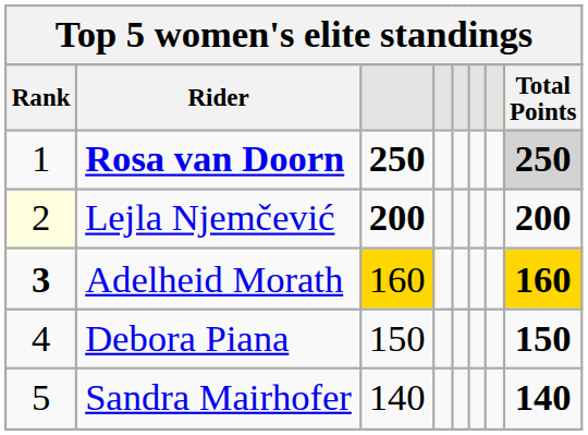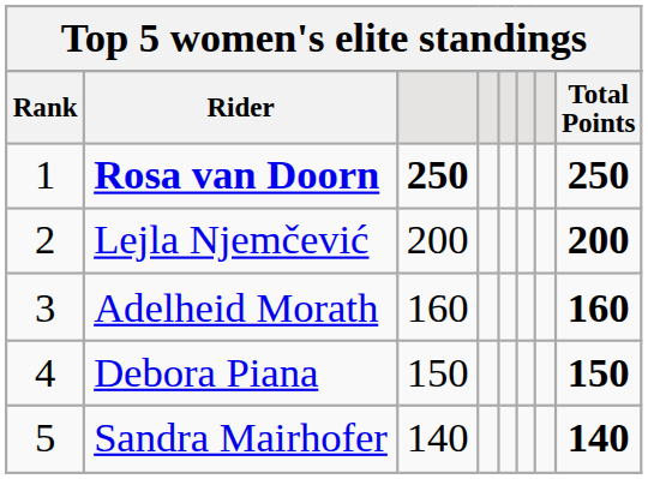Rosa van Doorn | Total Points: lightgrey background -> no background
Lejla Njemčević | Rank: lightyellow background -> no background
Lejla Njemčević | column 3: bold -> normal
Adelheid Morath | Rank: bold -> normal
Adelheid Morath | column 3: gold background -> no background
Adelheid Morath | Total Points: gold background -> no background
